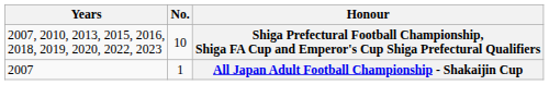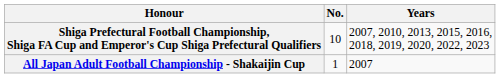columns swapped: Honour <-> Years
